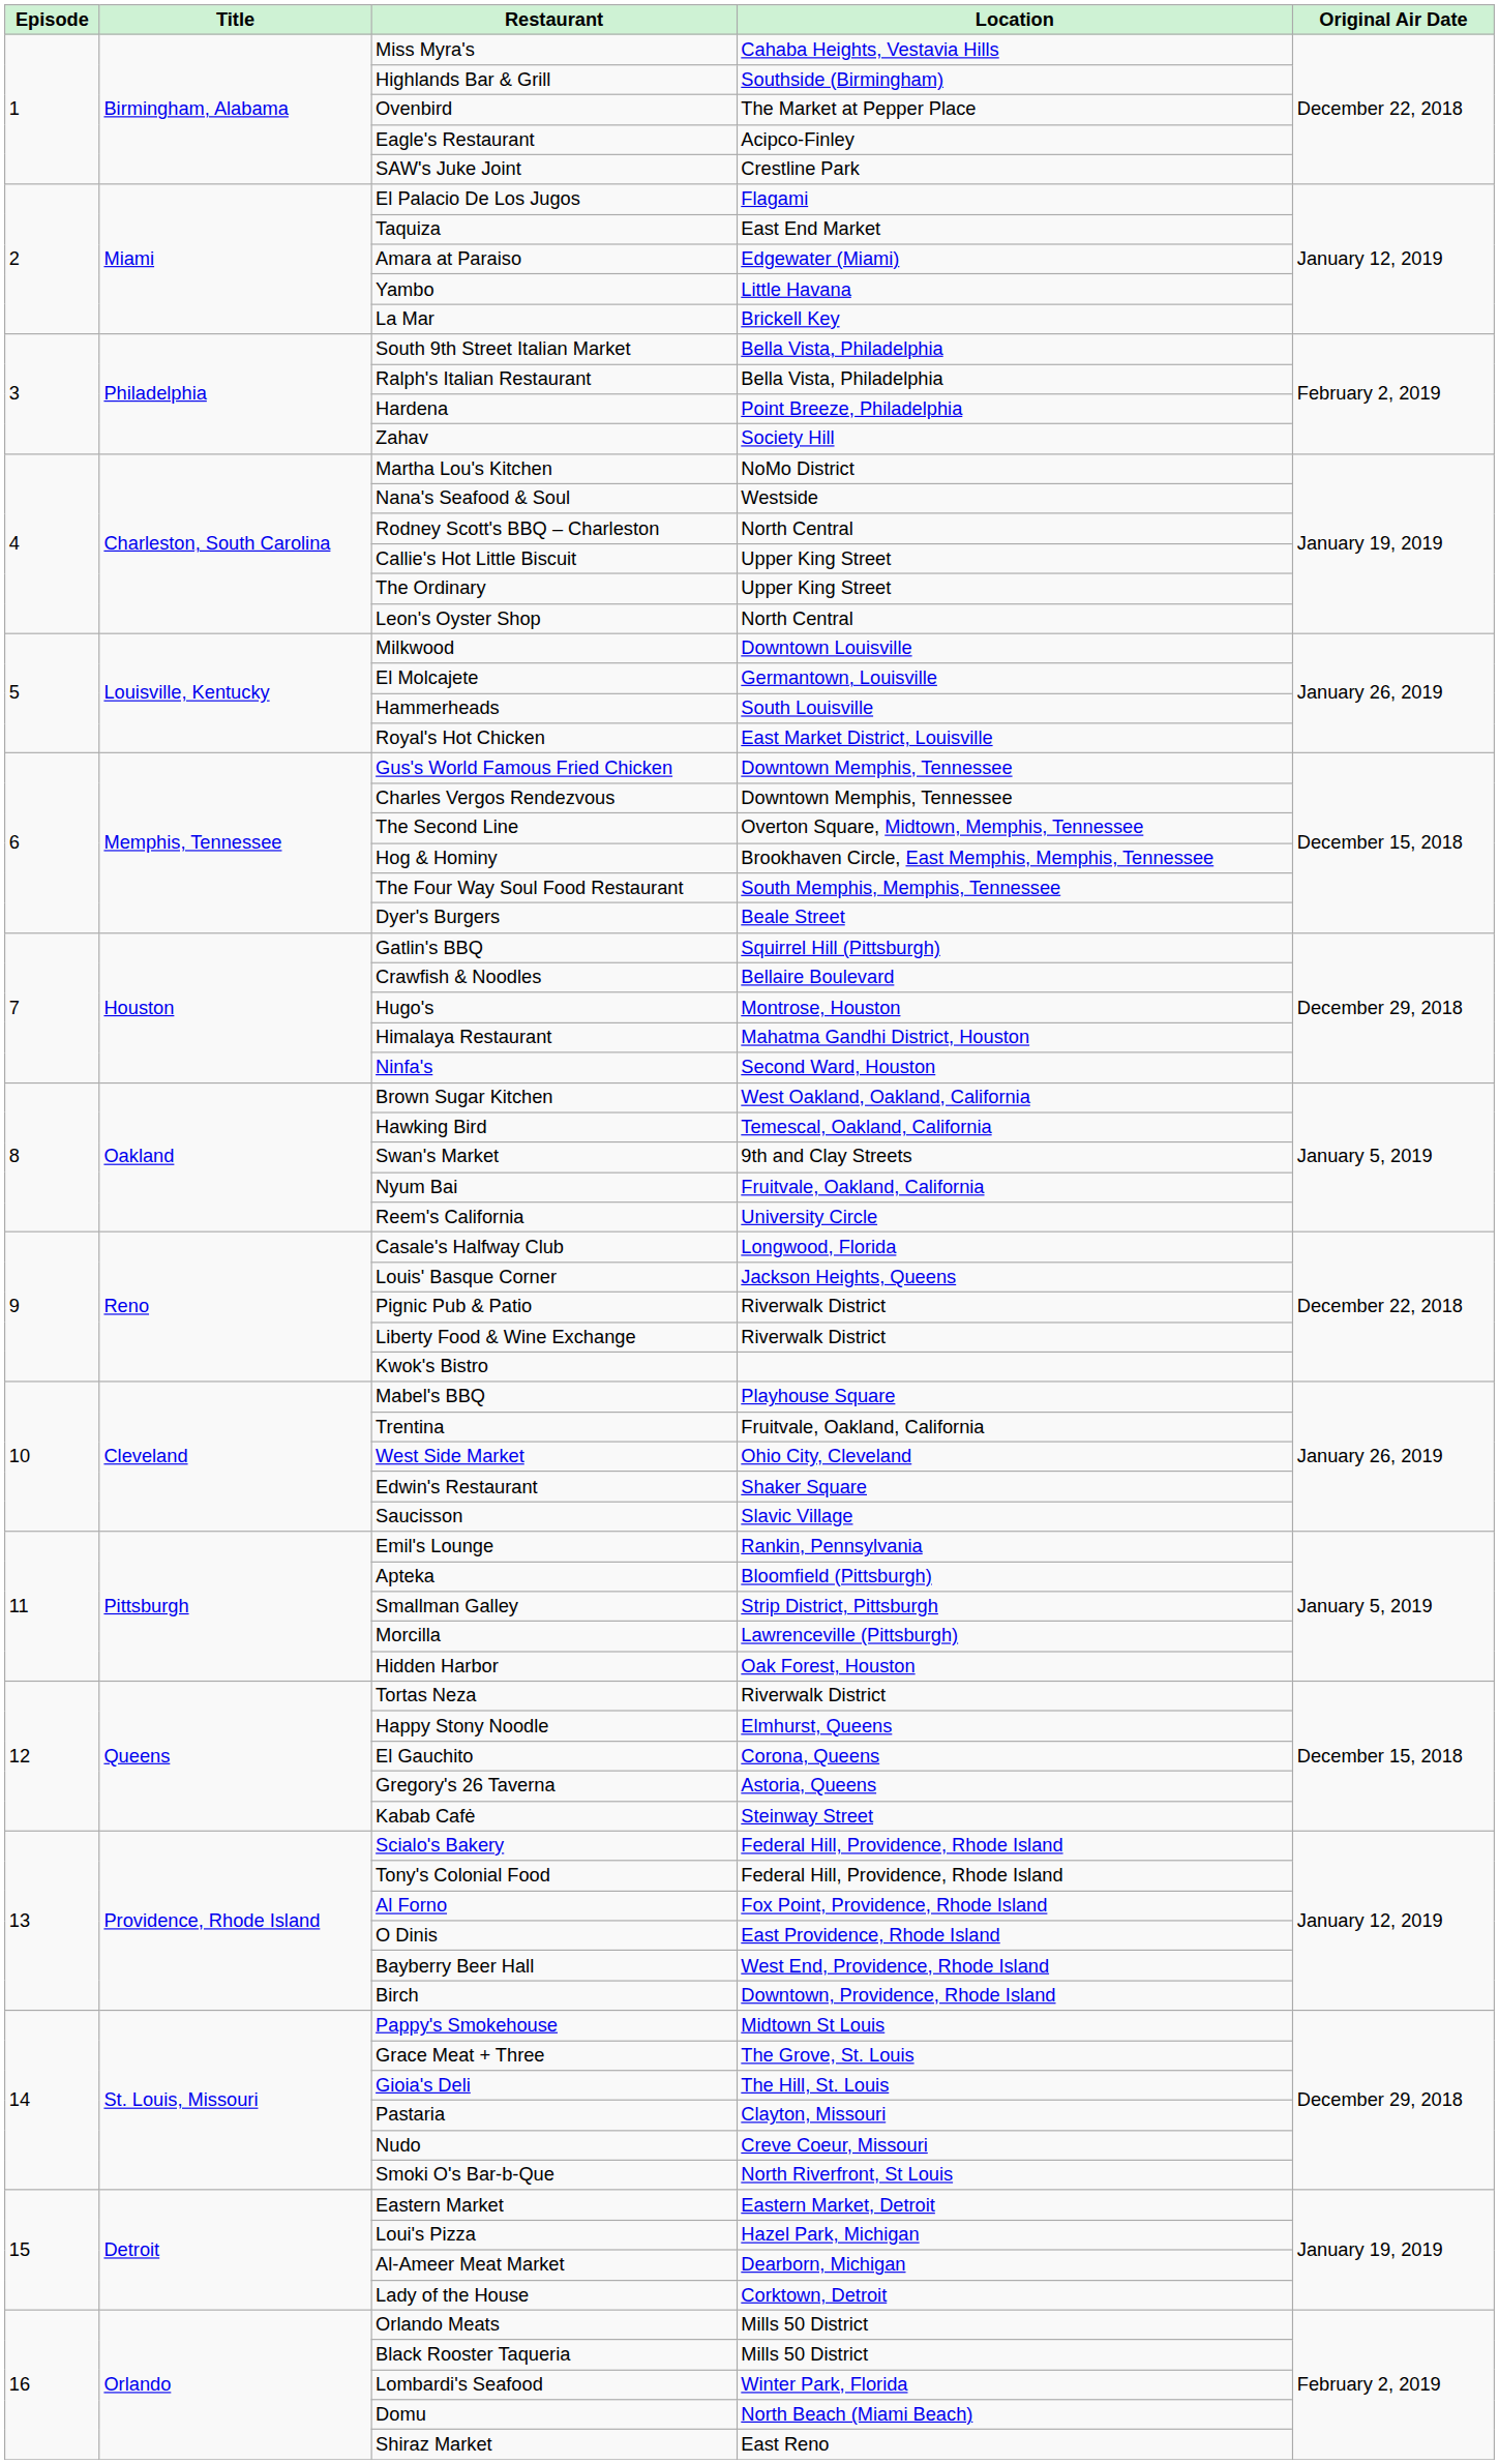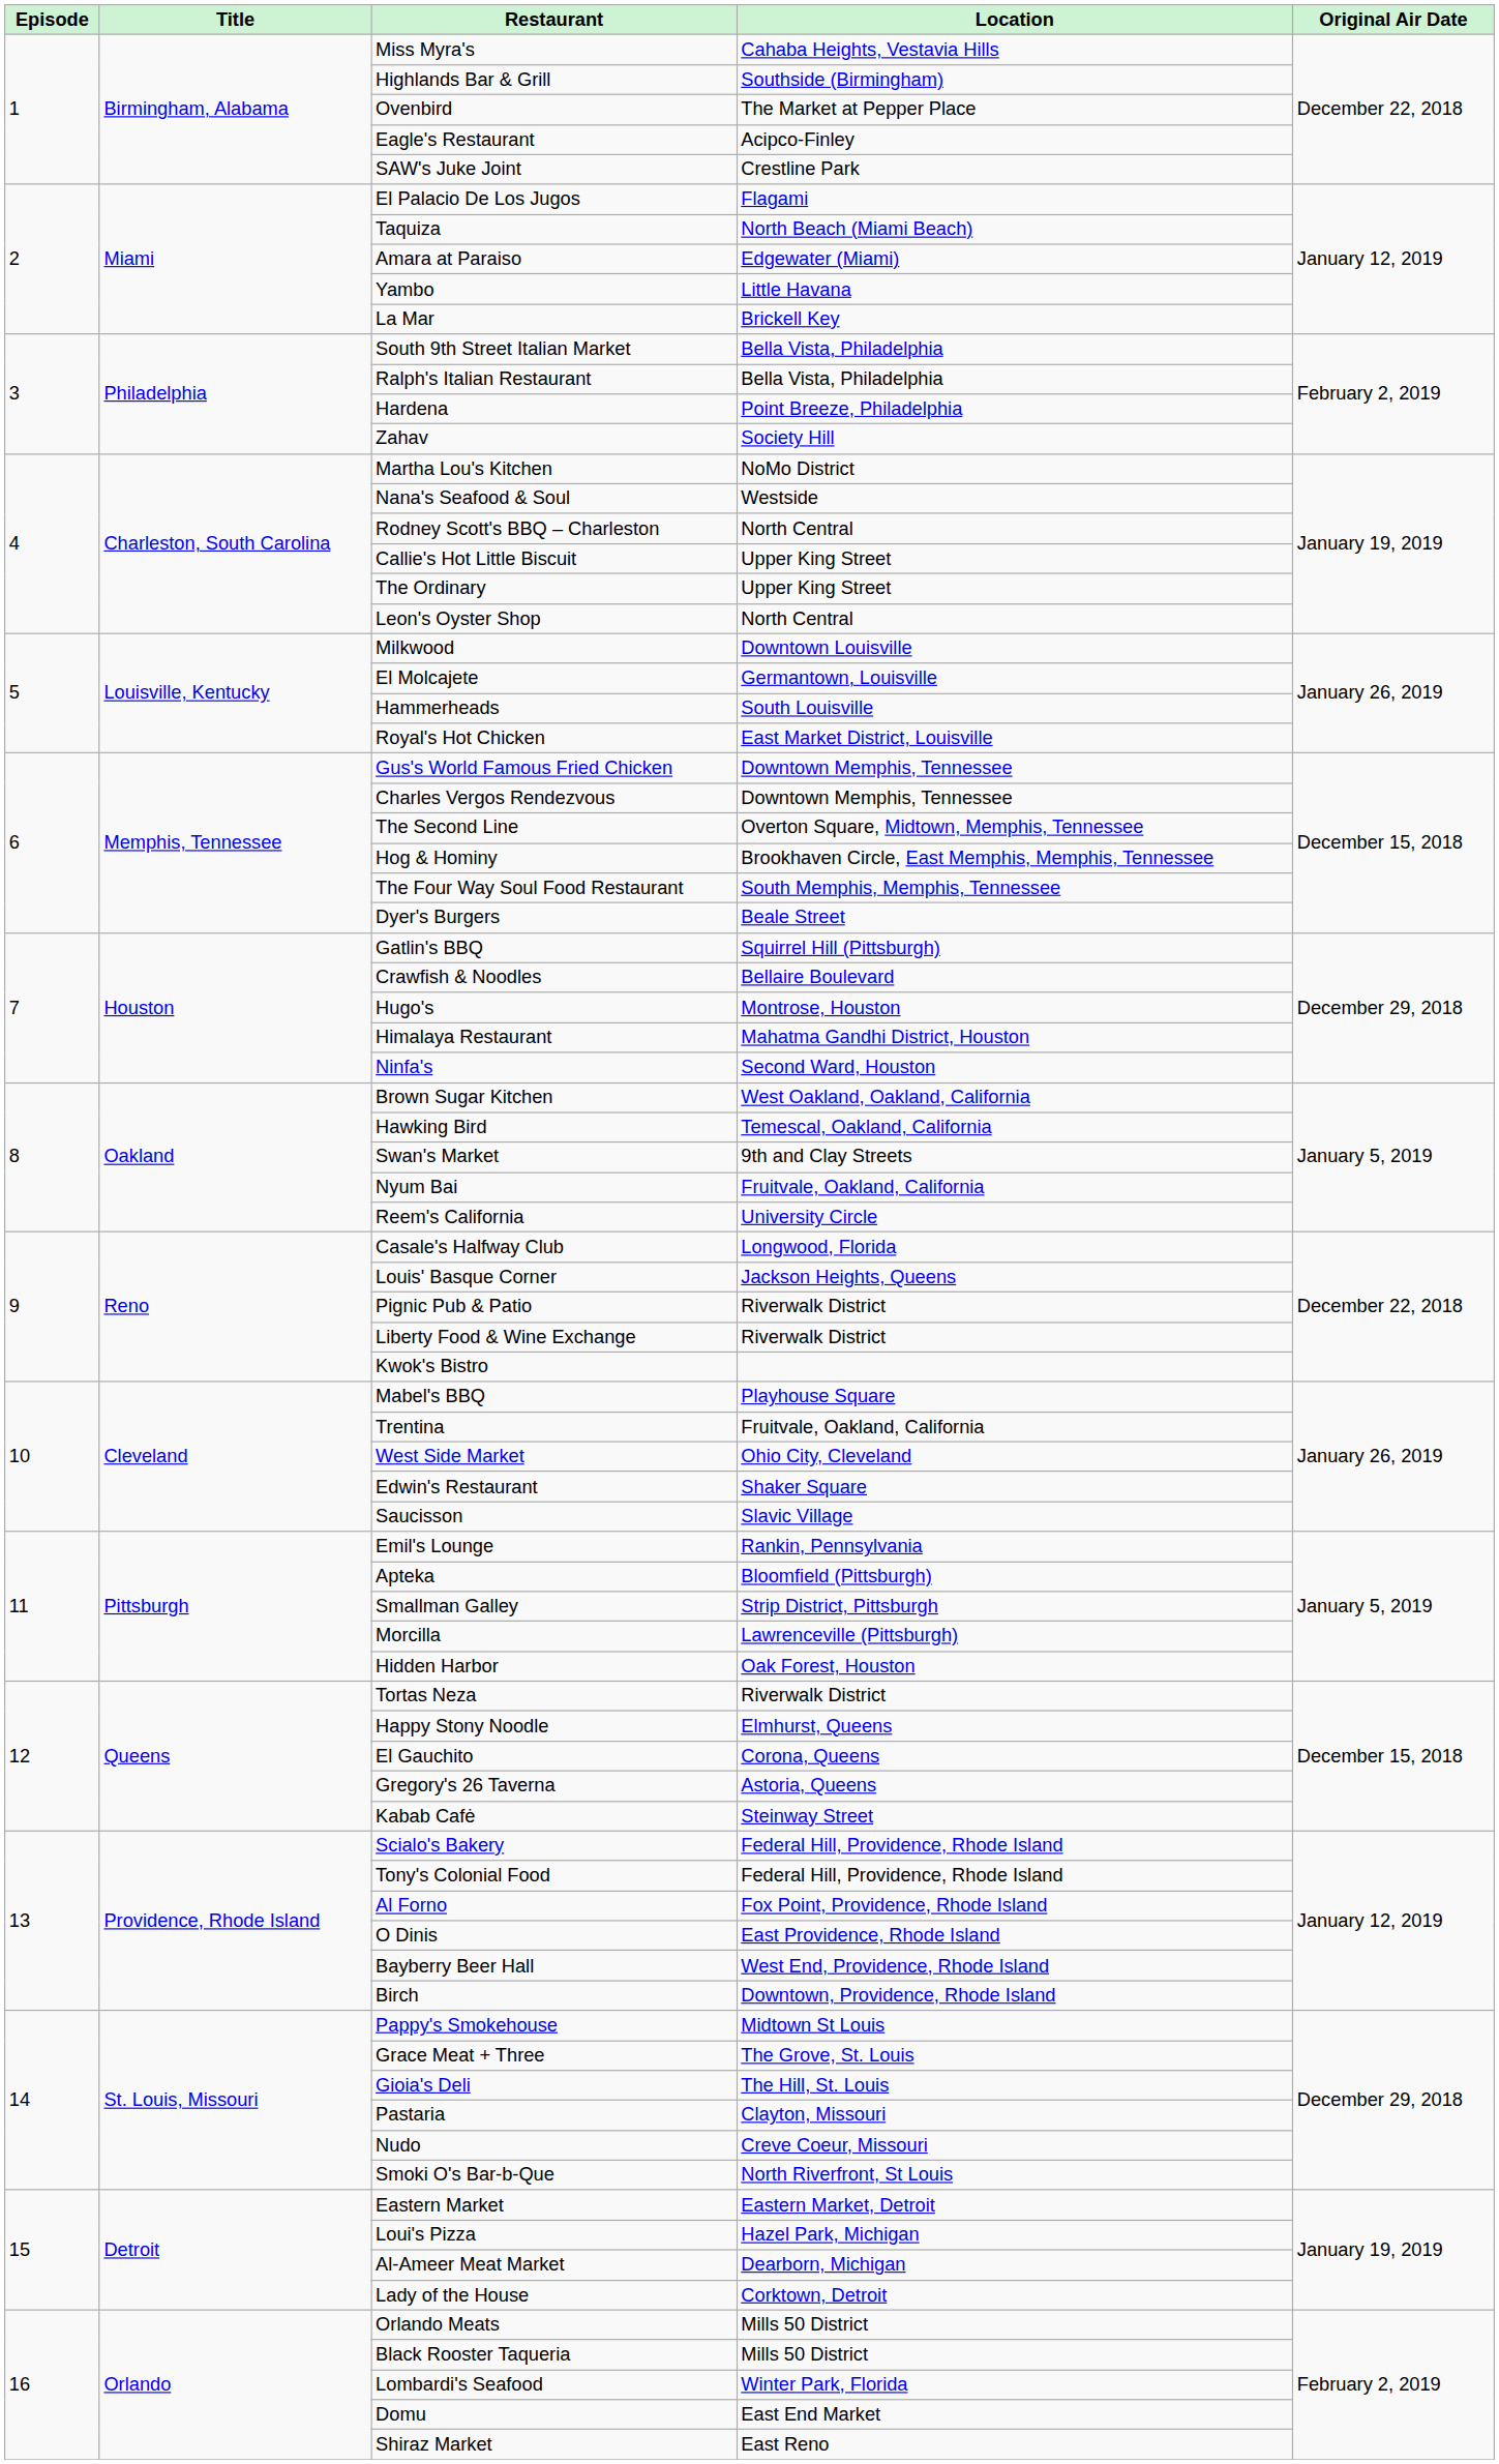Taquiza | Location: East End Market -> North Beach (Miami Beach)
Domu | Location: North Beach (Miami Beach) -> East End Market
